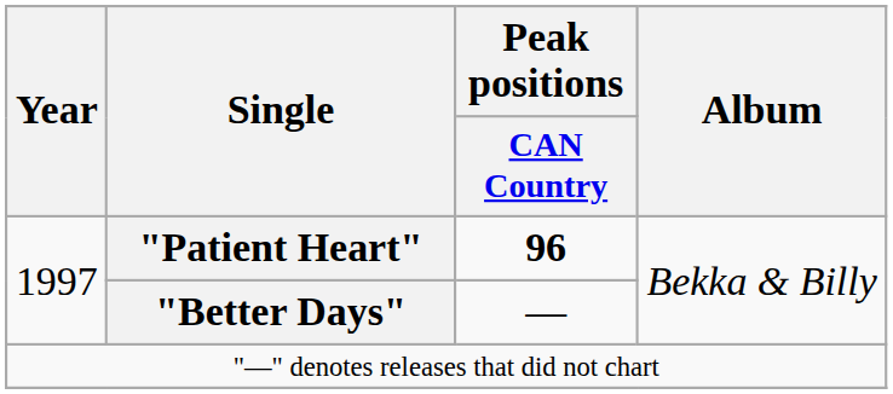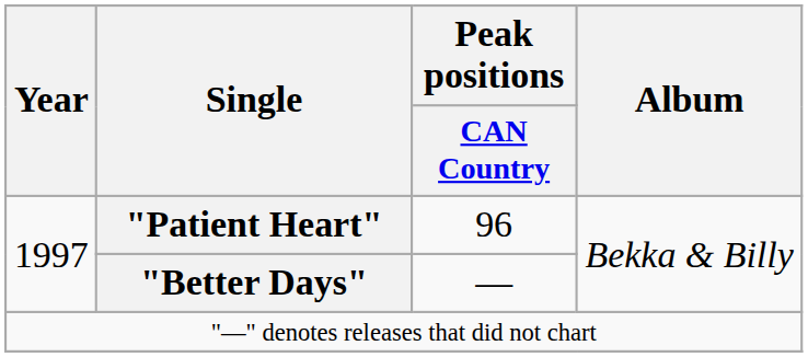"Patient Heart" | Peak positions / CAN Country: bold -> normal
